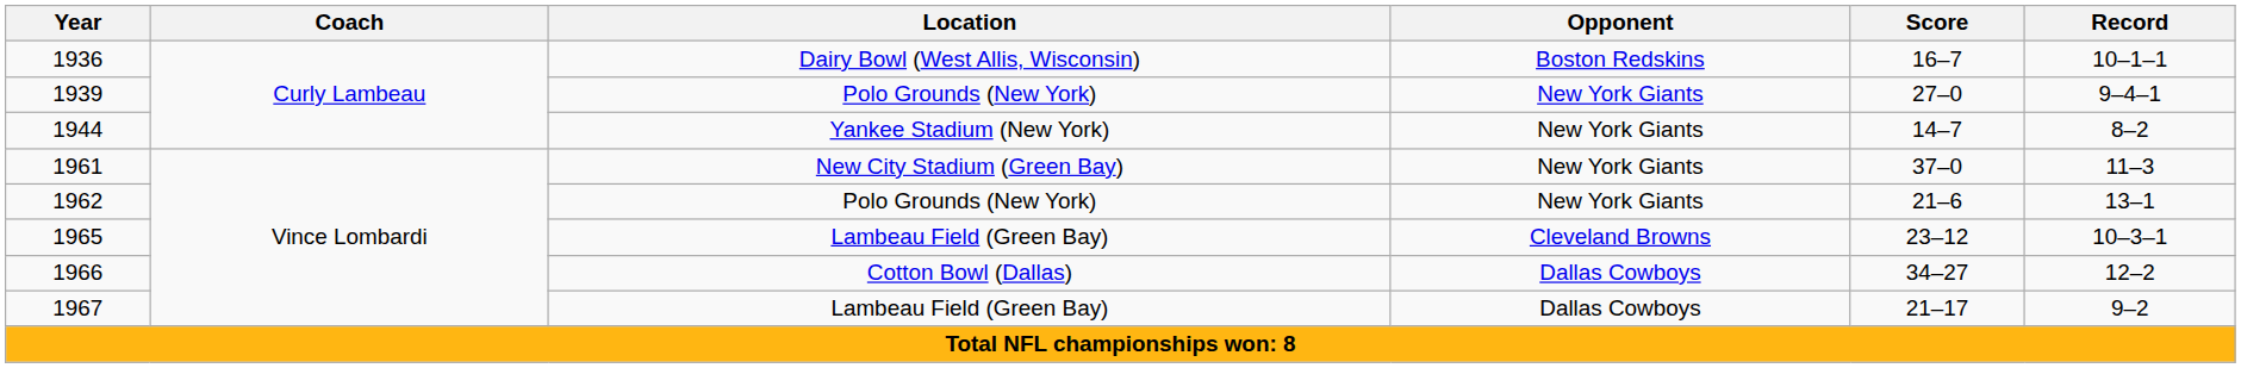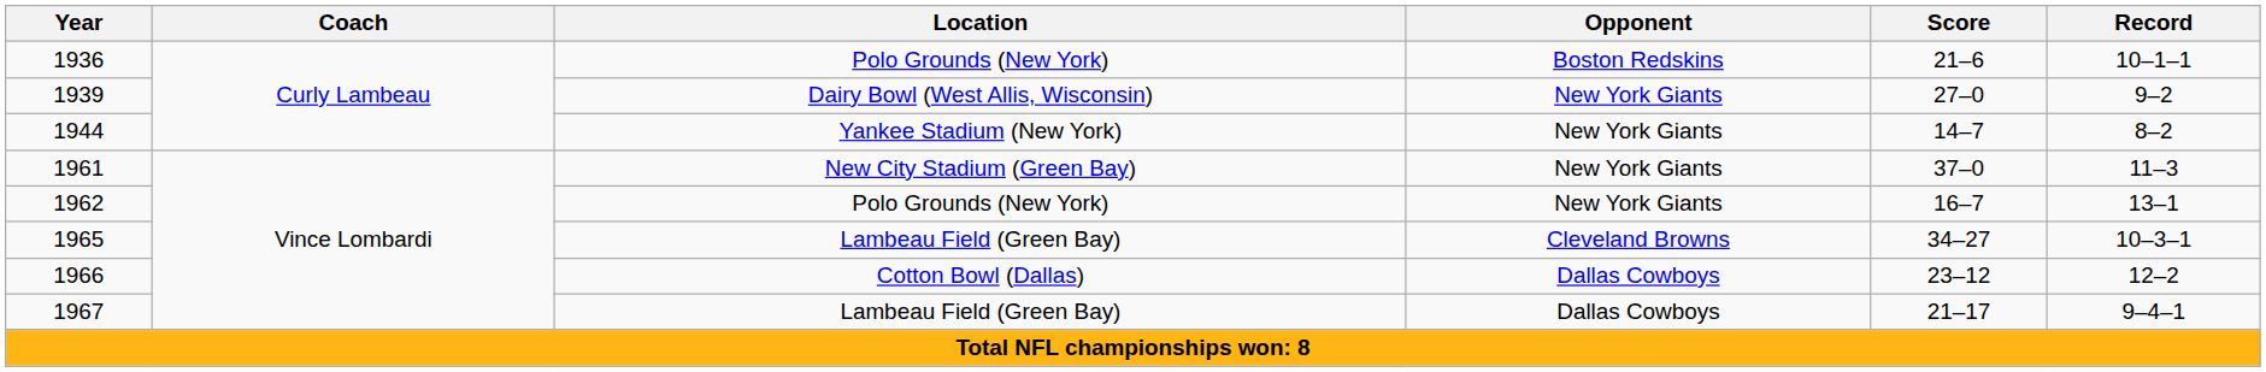1936 | Location: Dairy Bowl (West Allis, Wisconsin) -> Polo Grounds (New York)
1936 | Score: 16–7 -> 21–6
1939 | Location: Polo Grounds (New York) -> Dairy Bowl (West Allis, Wisconsin)
1939 | Record: 9–4–1 -> 9–2
1962 | Score: 21–6 -> 16–7
1965 | Score: 23–12 -> 34–27
1966 | Score: 34–27 -> 23–12
1967 | Record: 9–2 -> 9–4–1
